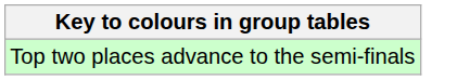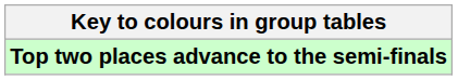row 2 | column 1: normal -> bold
